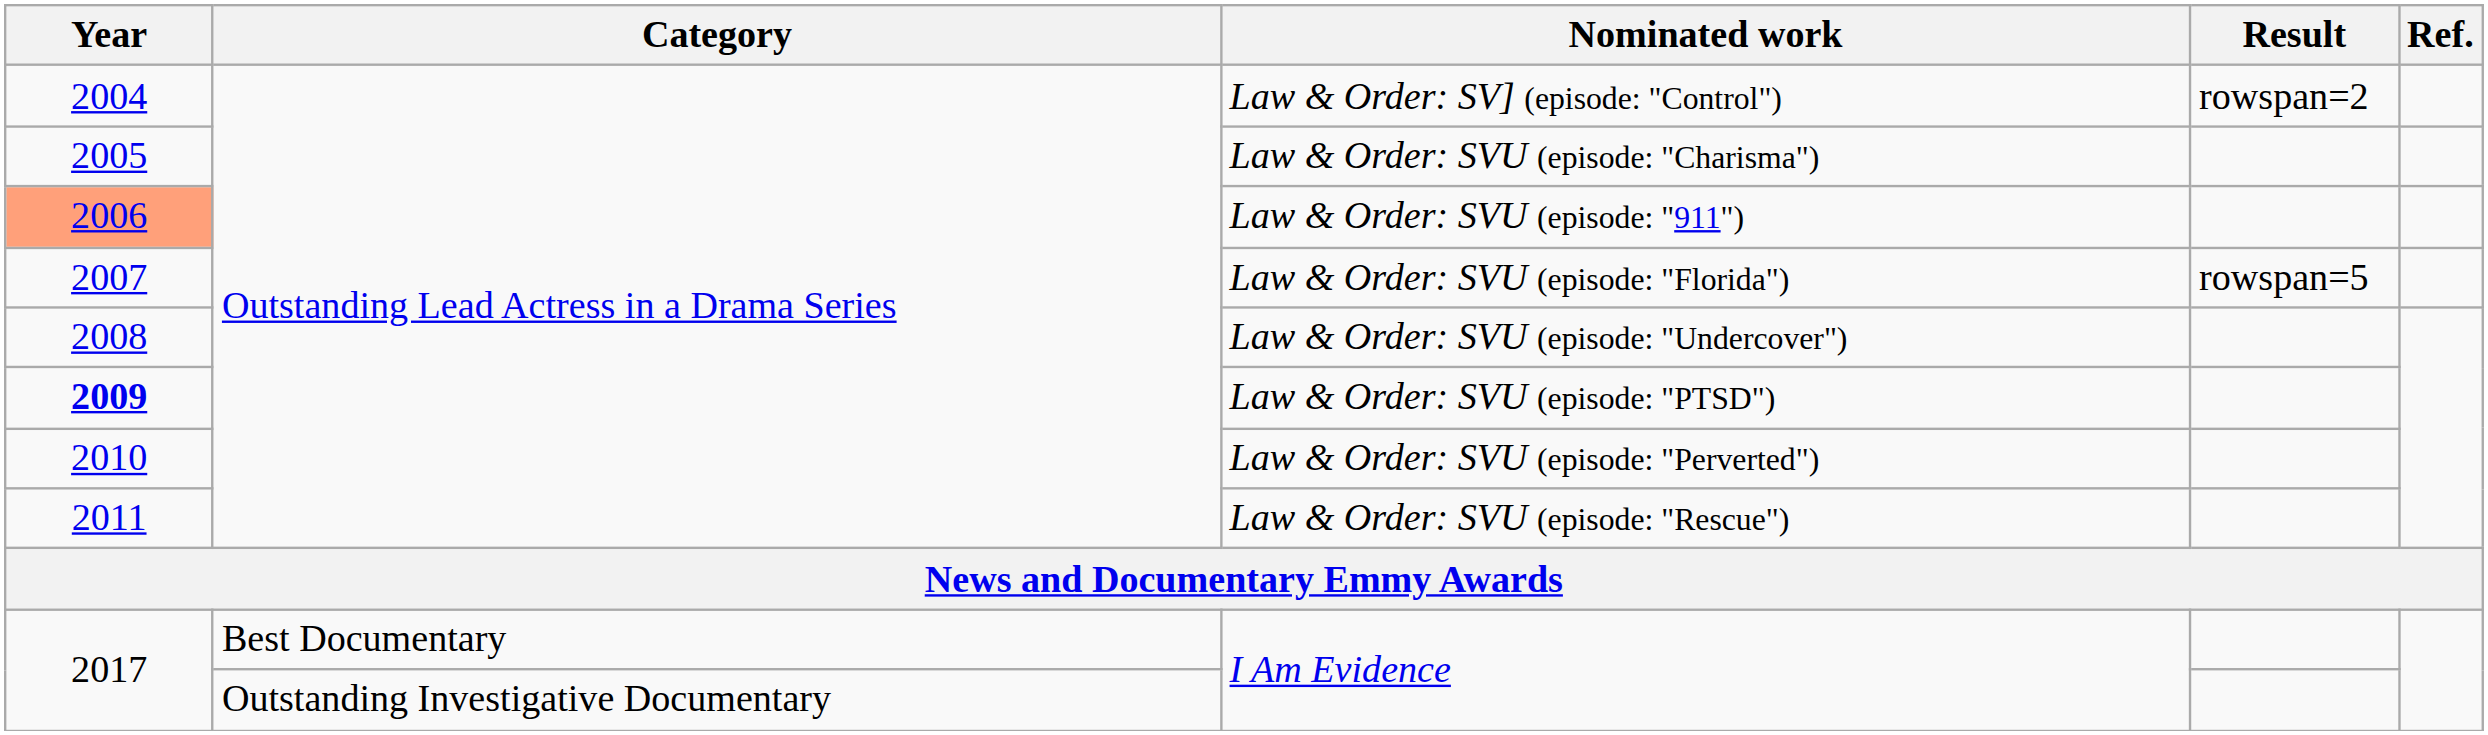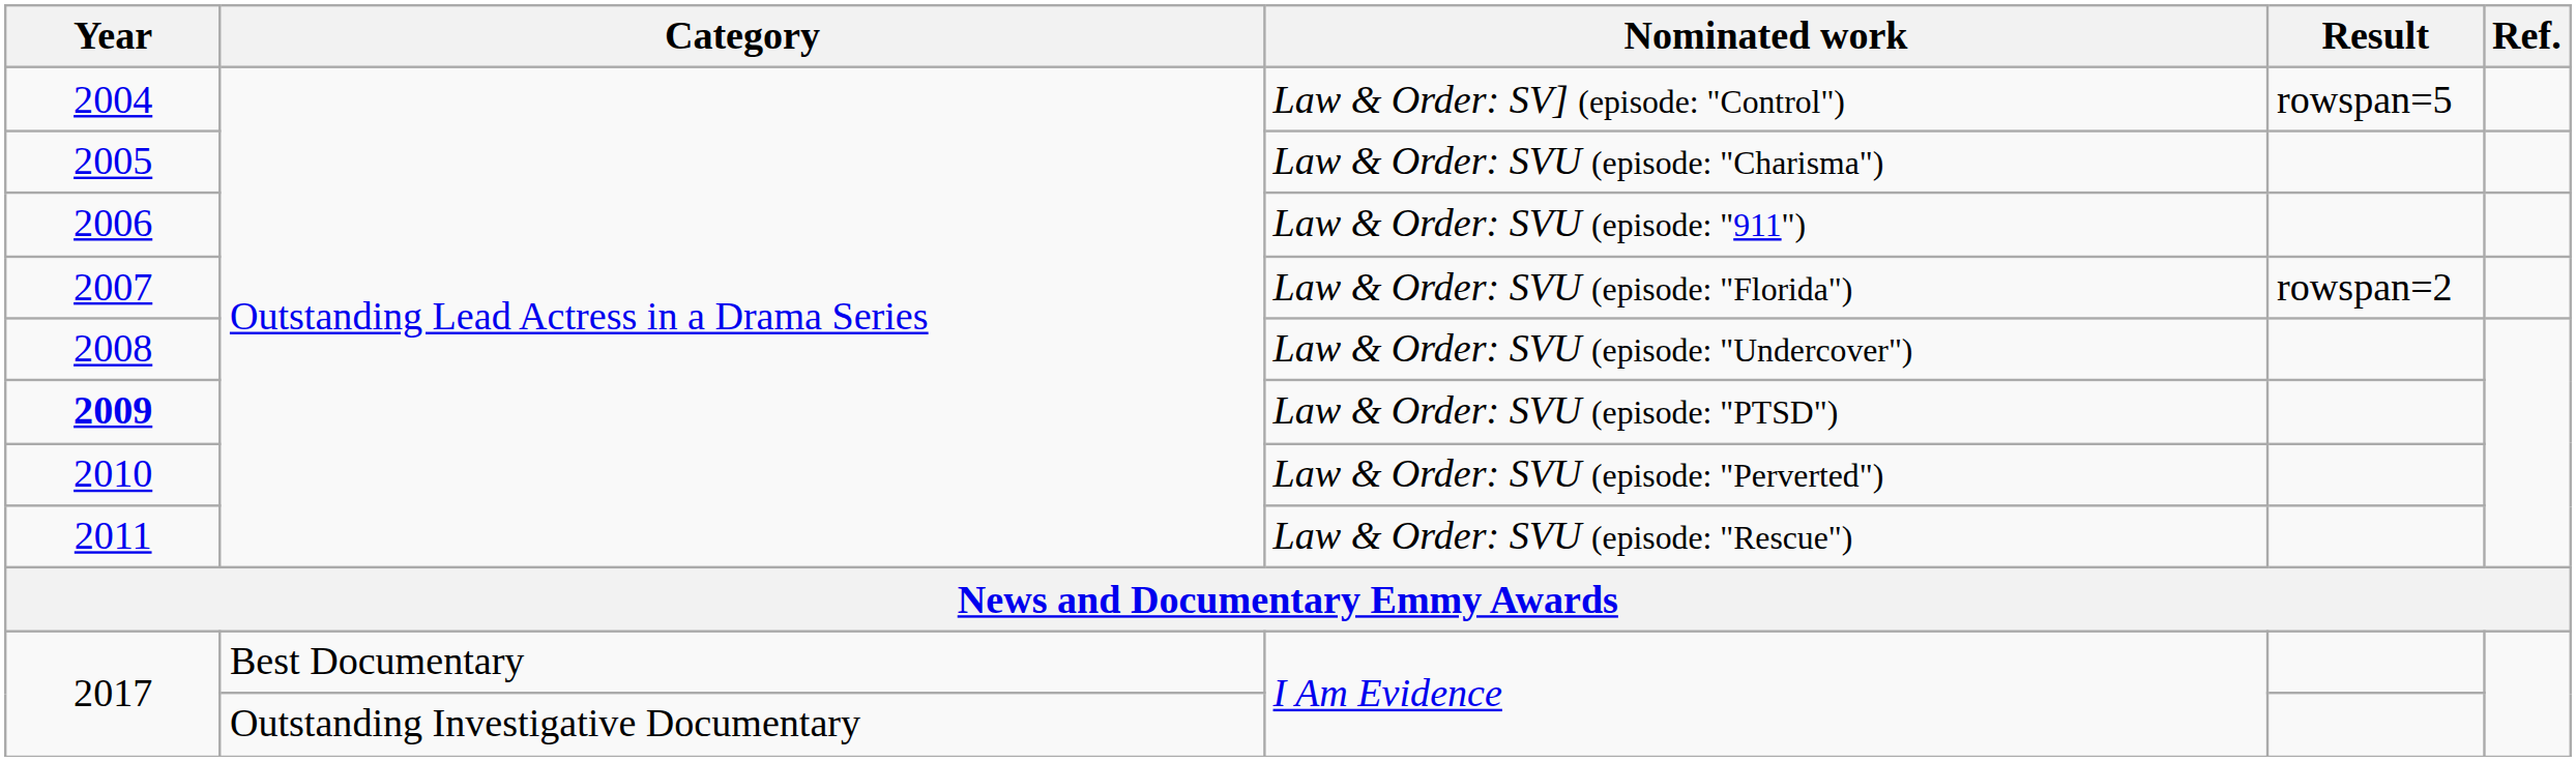Law & Order: SV] (episode: "Control") | Result: rowspan=2 -> rowspan=5
Law & Order: SVU (episode: "911") | Year: lightsalmon background -> no background
Law & Order: SVU (episode: "Florida") | Result: rowspan=5 -> rowspan=2
